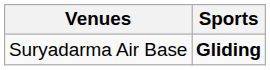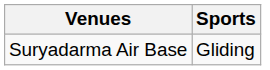Suryadarma Air Base | Sports: bold -> normal
